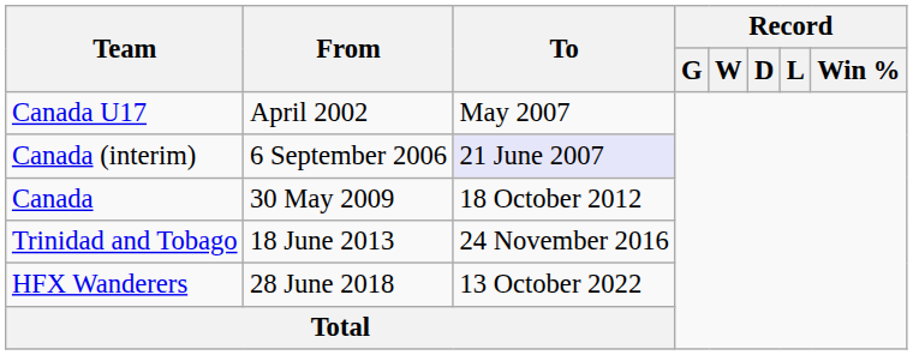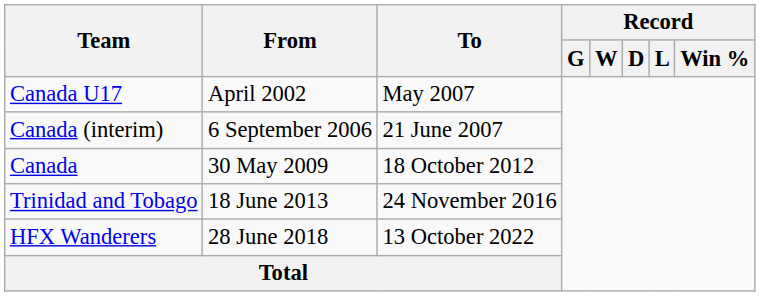Canada (interim) | To: lavender background -> no background
